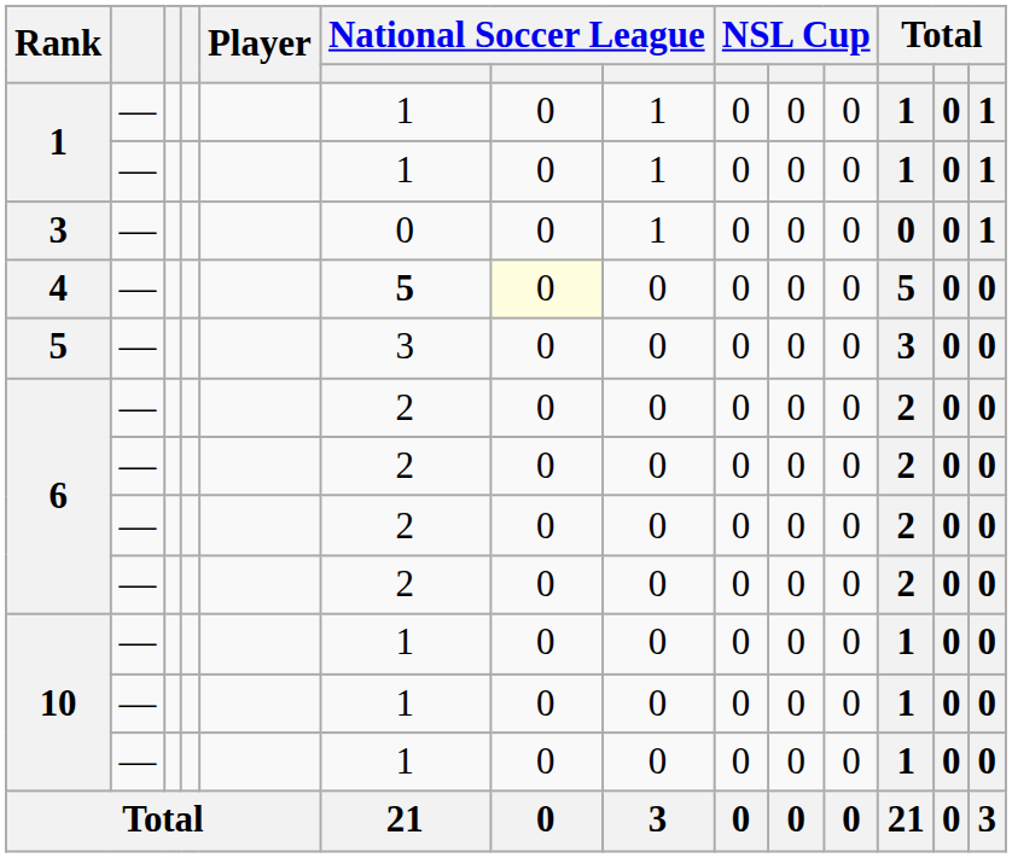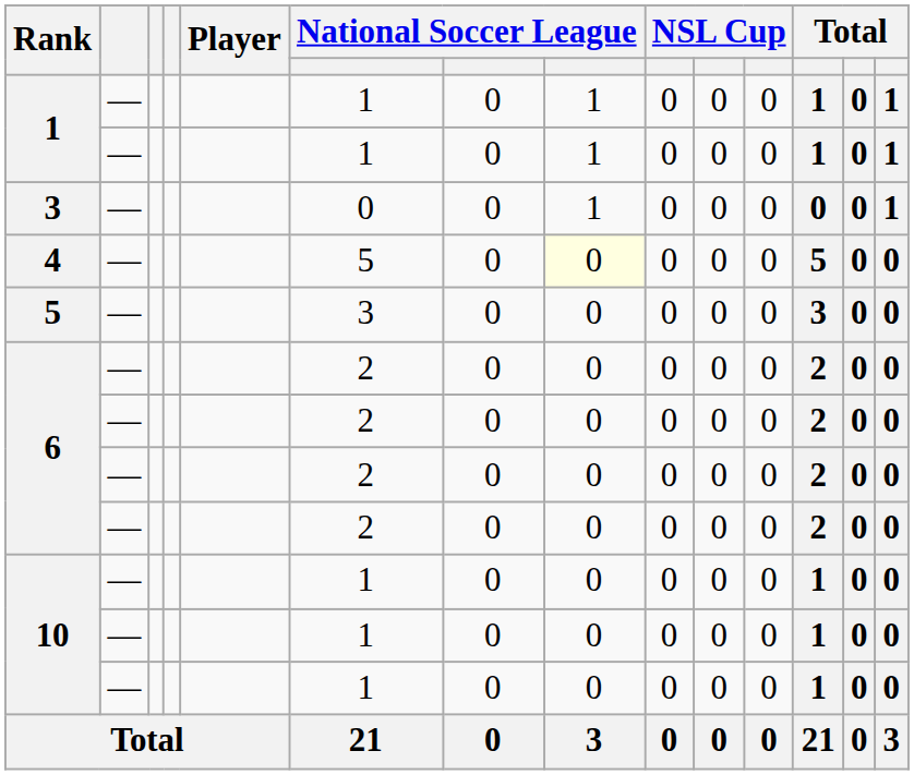4 | column 6: bold -> normal
4 | column 7: lightyellow background -> no background
4 | column 8: no background -> lightyellow background
